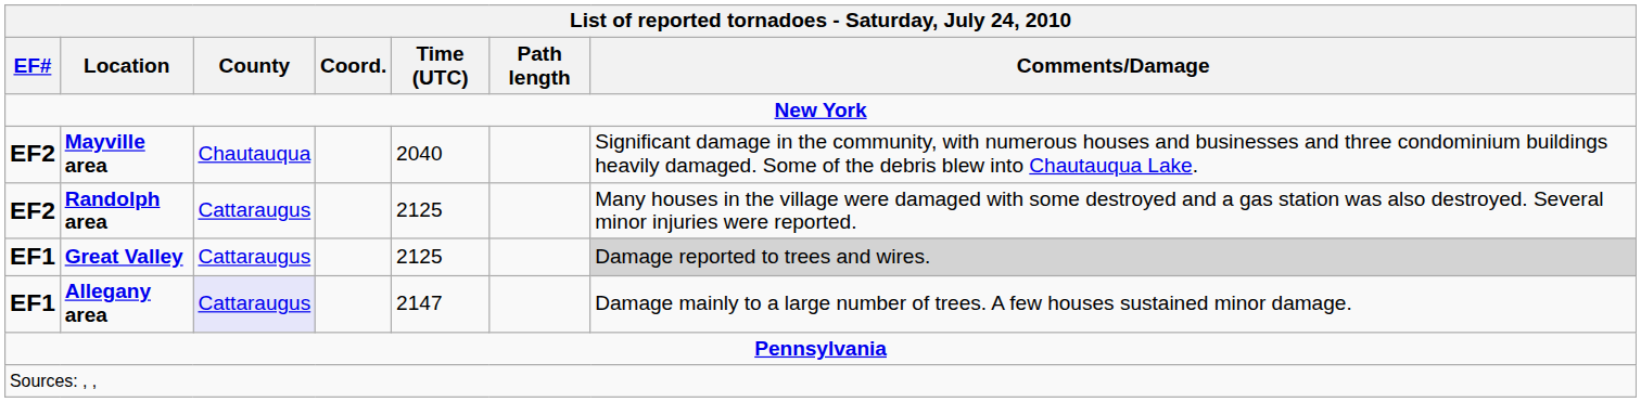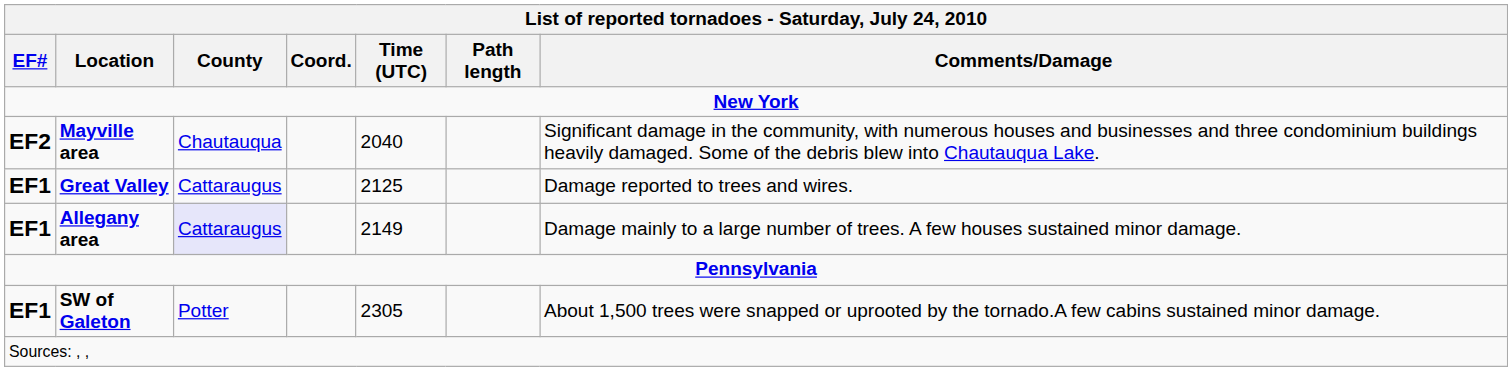- row: EF2 | Randolph area | Cattaraugus | 2125 | Many houses in the village were damaged with some destroyed and a gas station was also destroyed. Several minor injuries were reported.
Great Valley | Comments/Damage: lightgrey background -> no background
Allegany area | Time (UTC): 2147 -> 2149
+ row: EF1 | SW of Galeton | Potter | 2305 | About 1,500 trees were snapped or uprooted by the tornado.A few cabins sustained minor damage.
